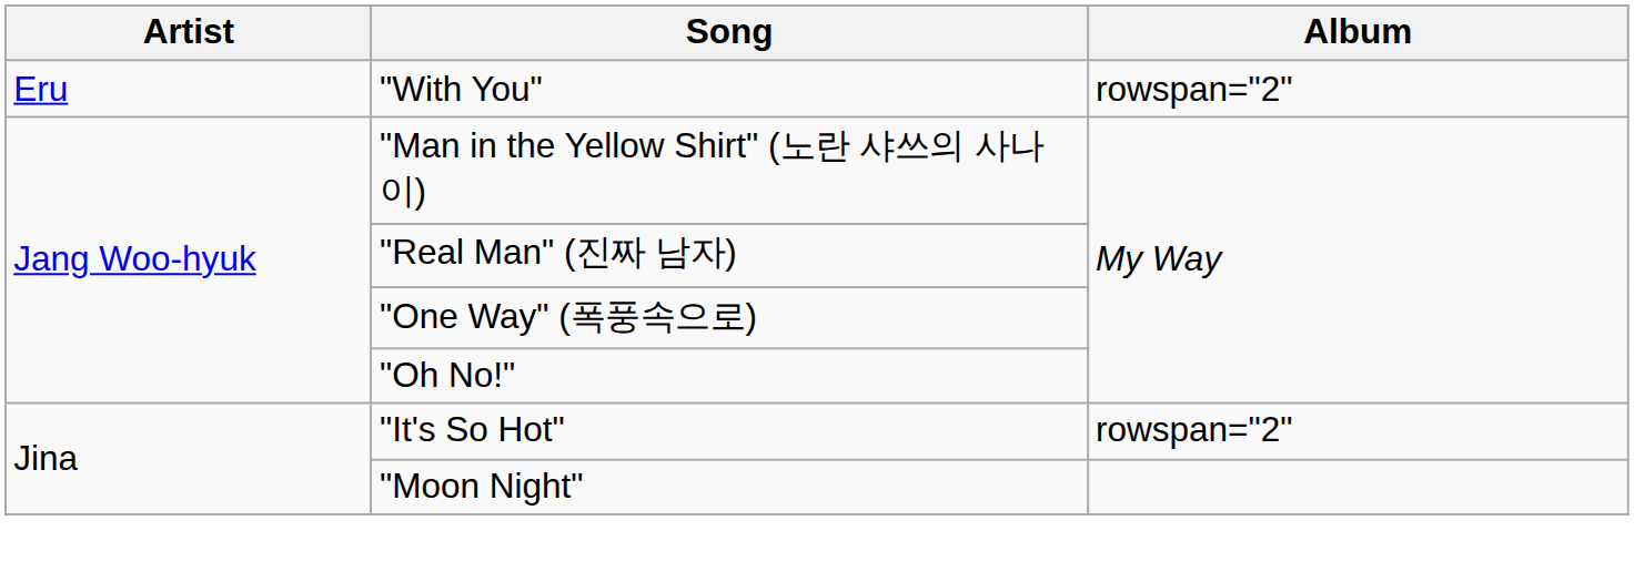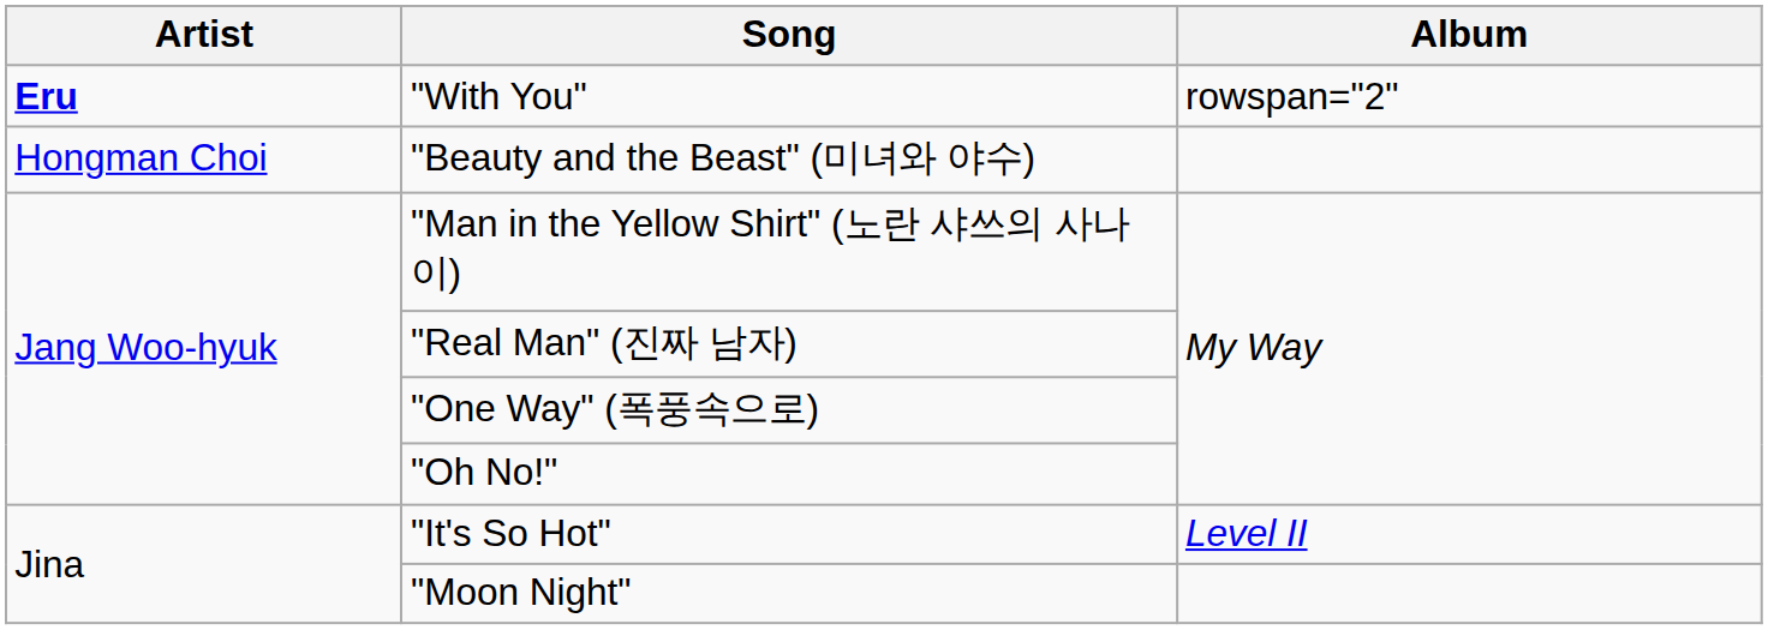"With You" | Artist: normal -> bold
+ row: Hongman Choi | "Beauty and the Beast" (미녀와 야수)
"It's So Hot" | Album: rowspan="2" -> Level II
